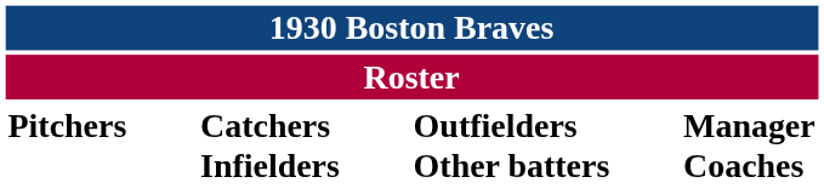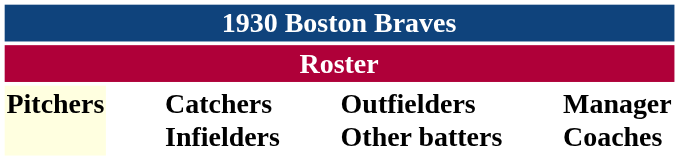Pitchers | column 1: no background -> lightyellow background
